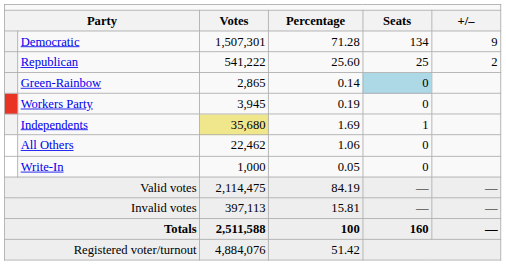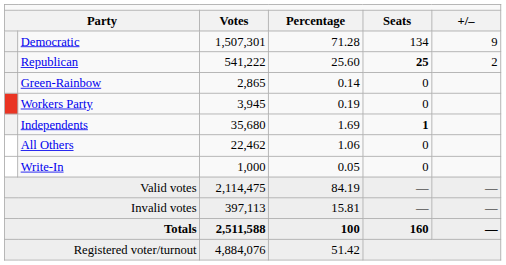Republican | column 5: normal -> bold
Green-Rainbow | column 5: lightblue background -> no background
Independents | column 3: khaki background -> no background
Independents | column 5: normal -> bold
